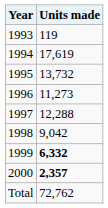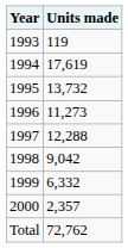1999 | Units made: bold -> normal
2000 | Units made: bold -> normal
